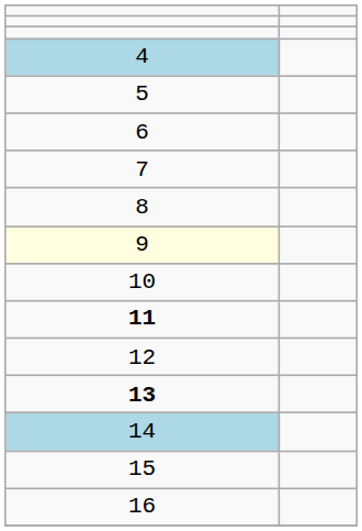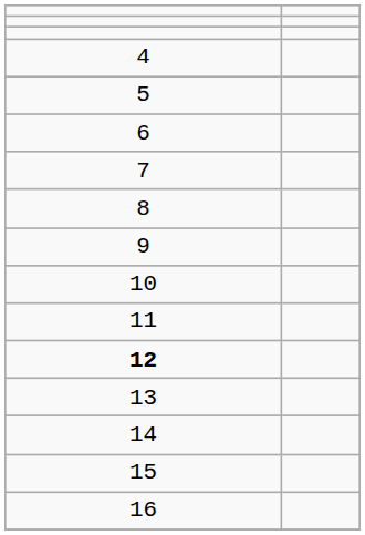row 4 | column 1: lightblue background -> no background
row 9 | column 1: lightyellow background -> no background
row 11 | column 1: bold -> normal
row 12 | column 1: normal -> bold
row 13 | column 1: bold -> normal
row 14 | column 1: lightblue background -> no background
